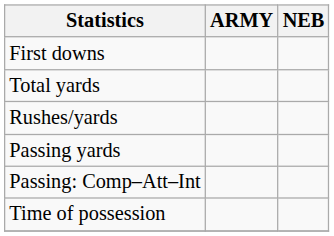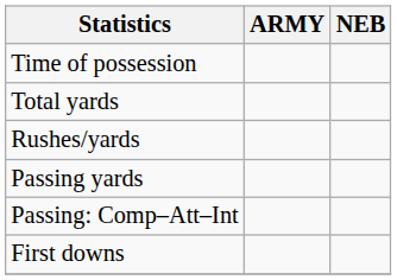rows swapped: First downs <-> Time of possession
